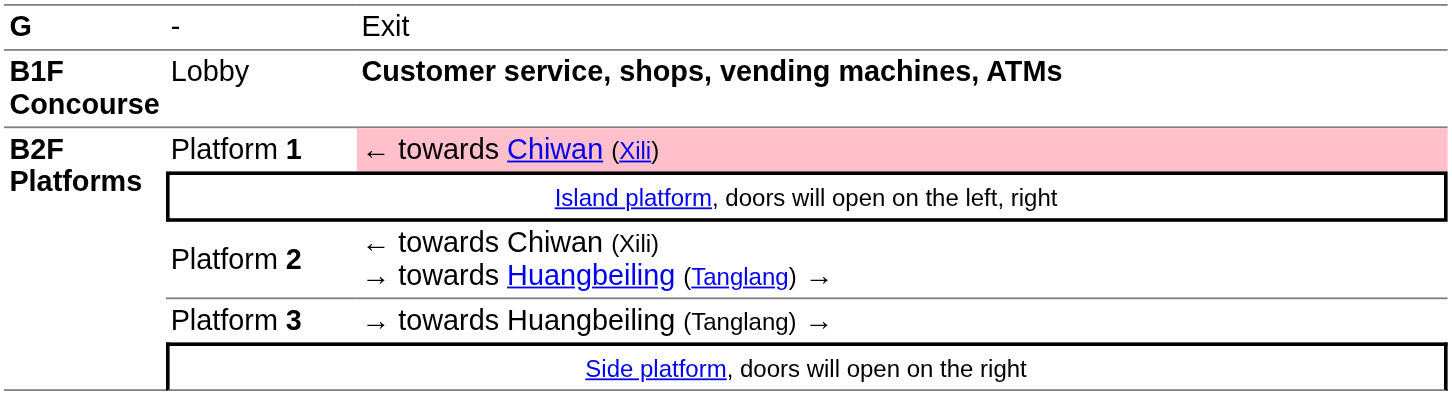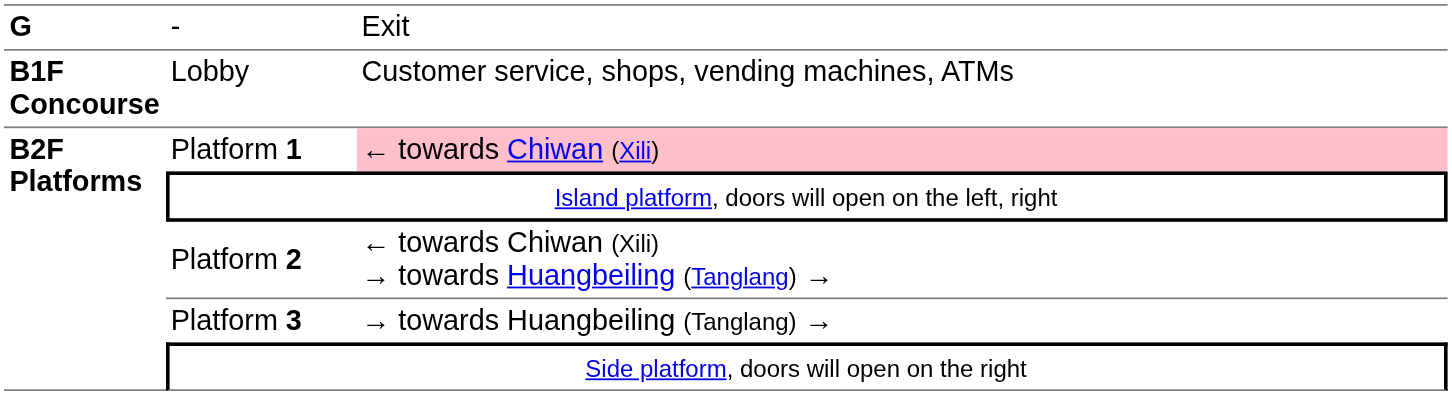Lobby | column 3: bold -> normal
